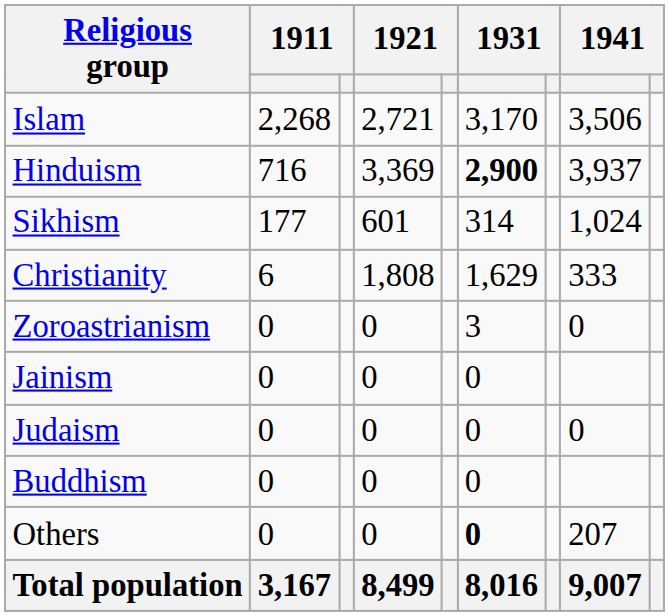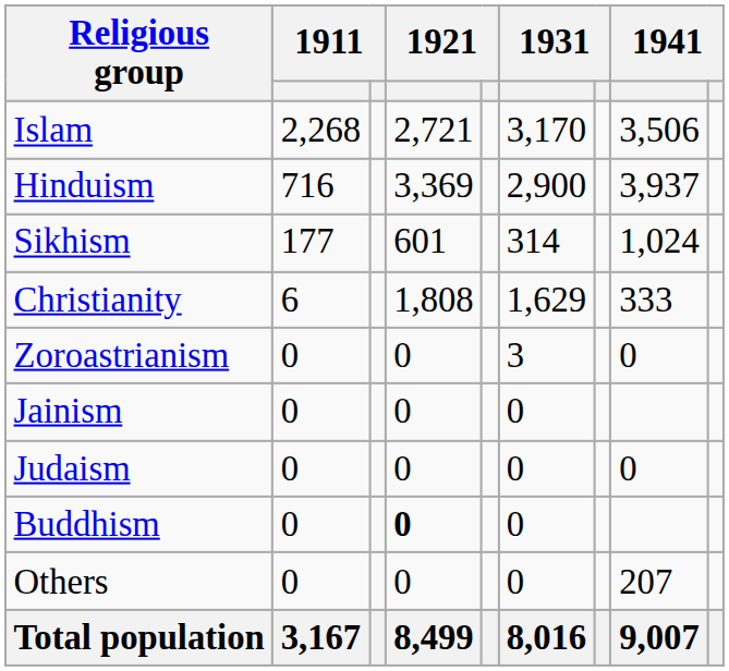Hinduism | column 6: bold -> normal
Buddhism | column 4: normal -> bold
Others | column 6: bold -> normal
